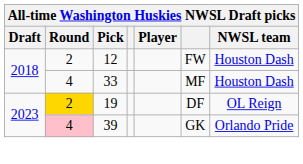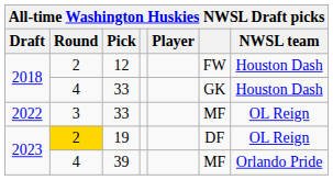2018 / 33 | column 6: MF -> GK
+ row: 2022 | 3 | 33 | MF | OL Reign
39 | Round: pink background -> no background
39 | column 6: GK -> MF
